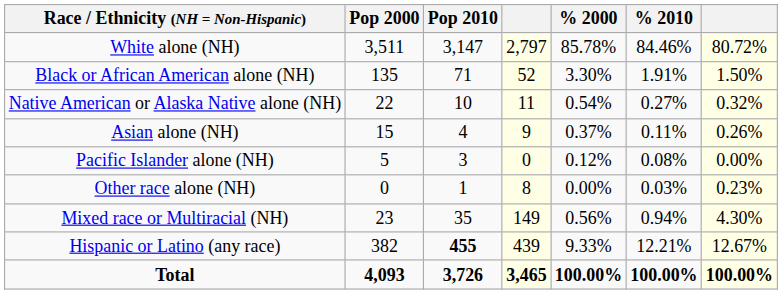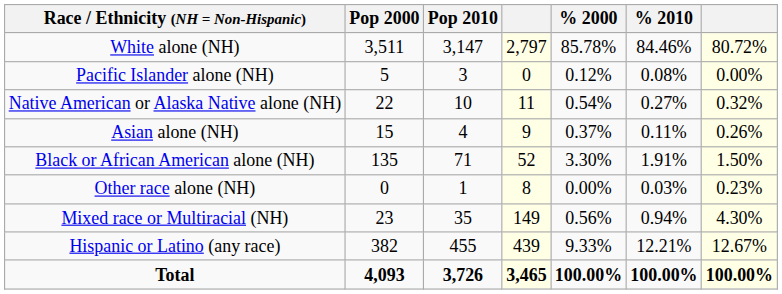rows swapped: Black or African American alone (NH) <-> Pacific Islander alone (NH)
Hispanic or Latino (any race) | Pop 2010: bold -> normal
